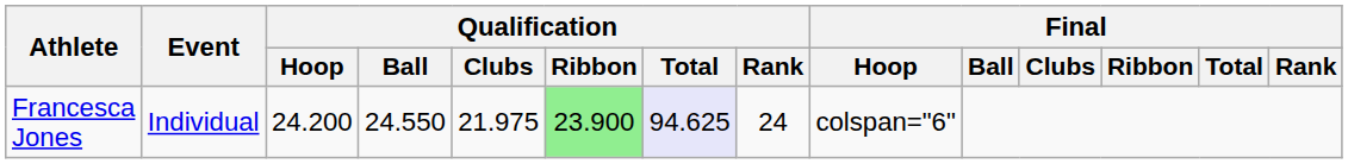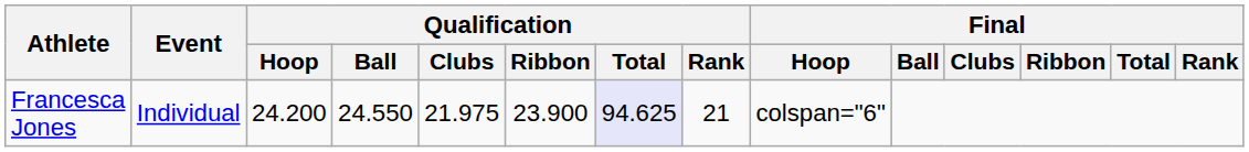Francesca Jones | Qualification / Ribbon: lightgreen background -> no background
Francesca Jones | Qualification / Rank: 24 -> 21
